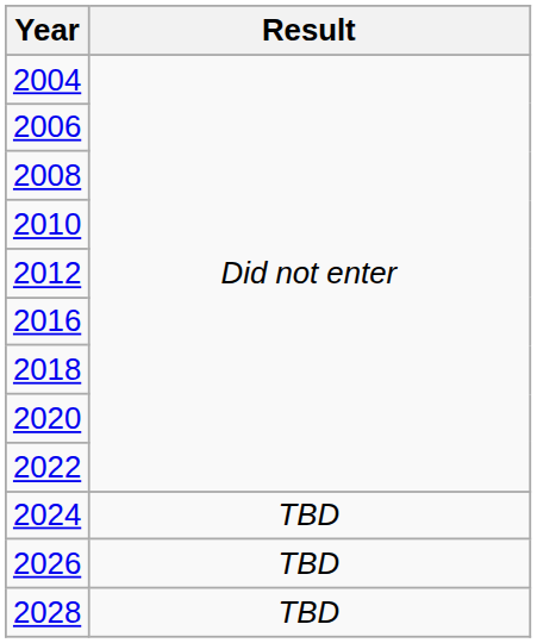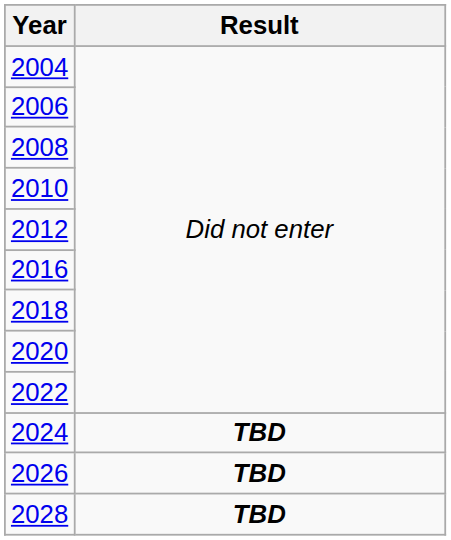2024 | Result: normal -> bold
2026 | Result: normal -> bold
2028 | Result: normal -> bold
